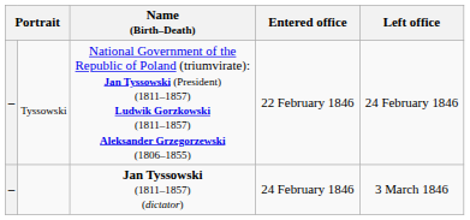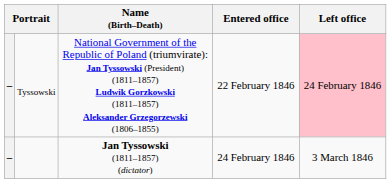Tyssowski | Left office: no background -> pink background
